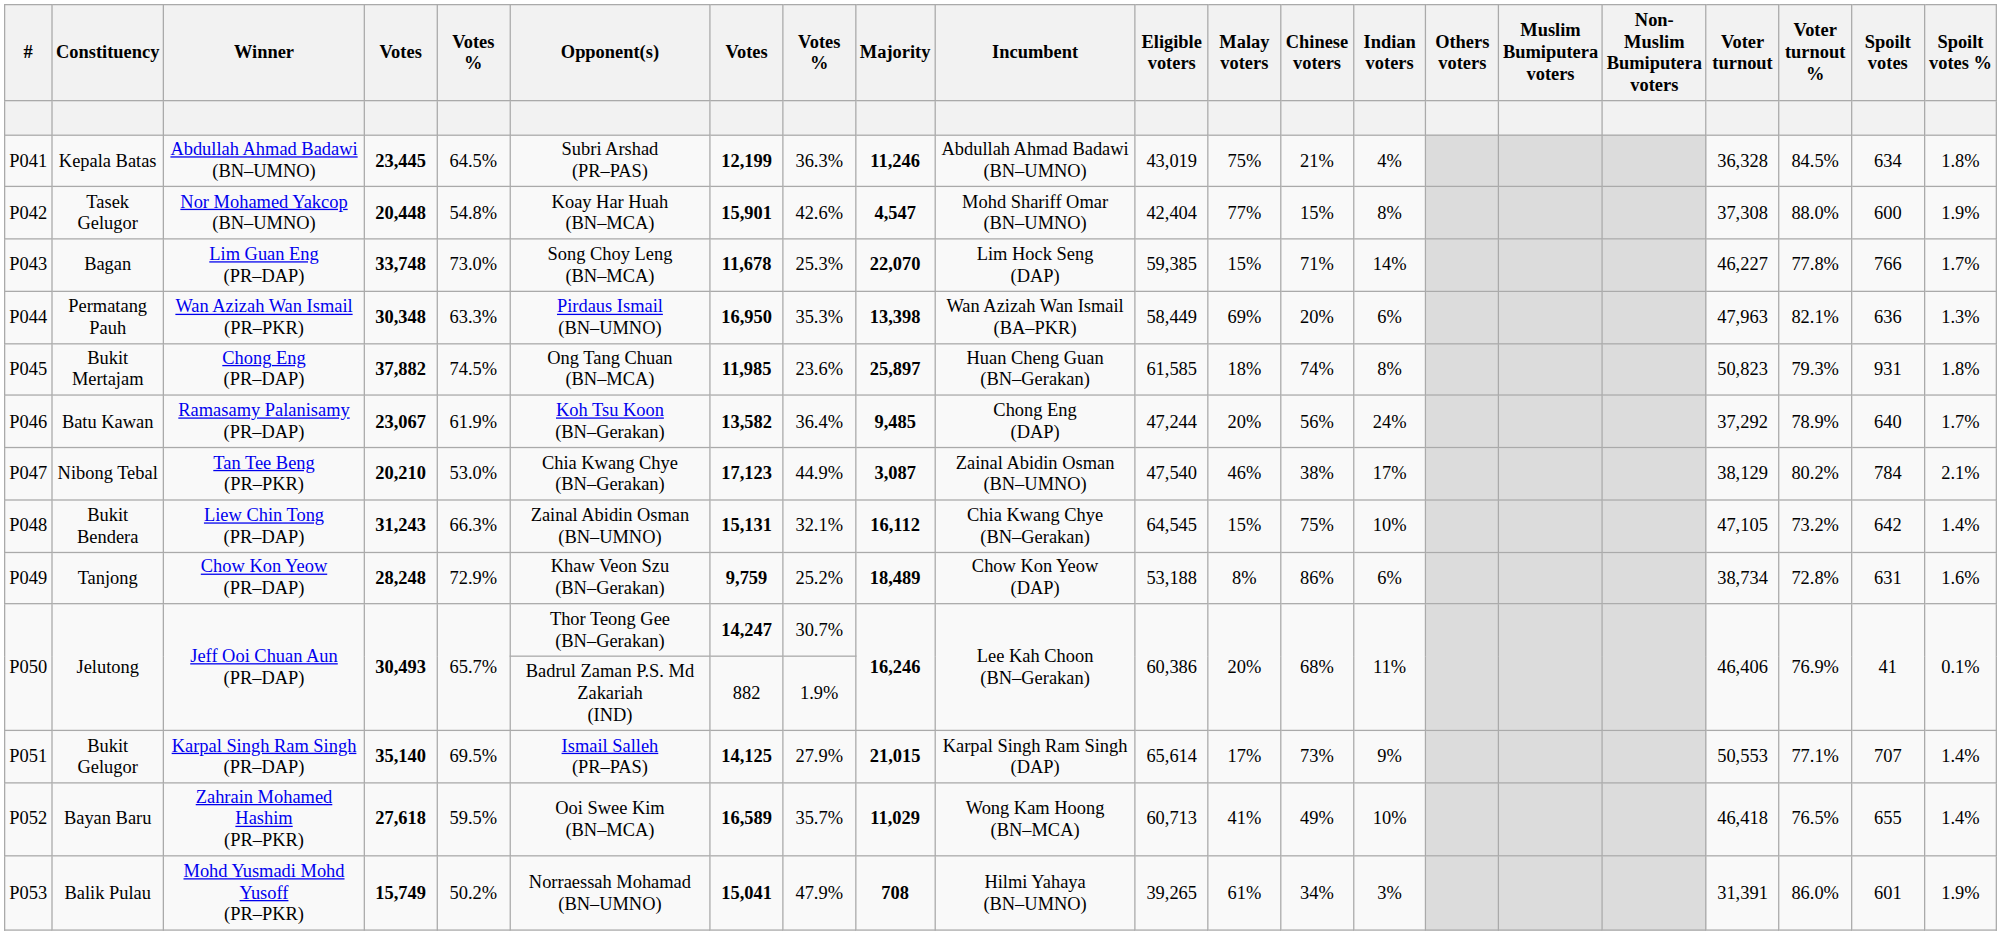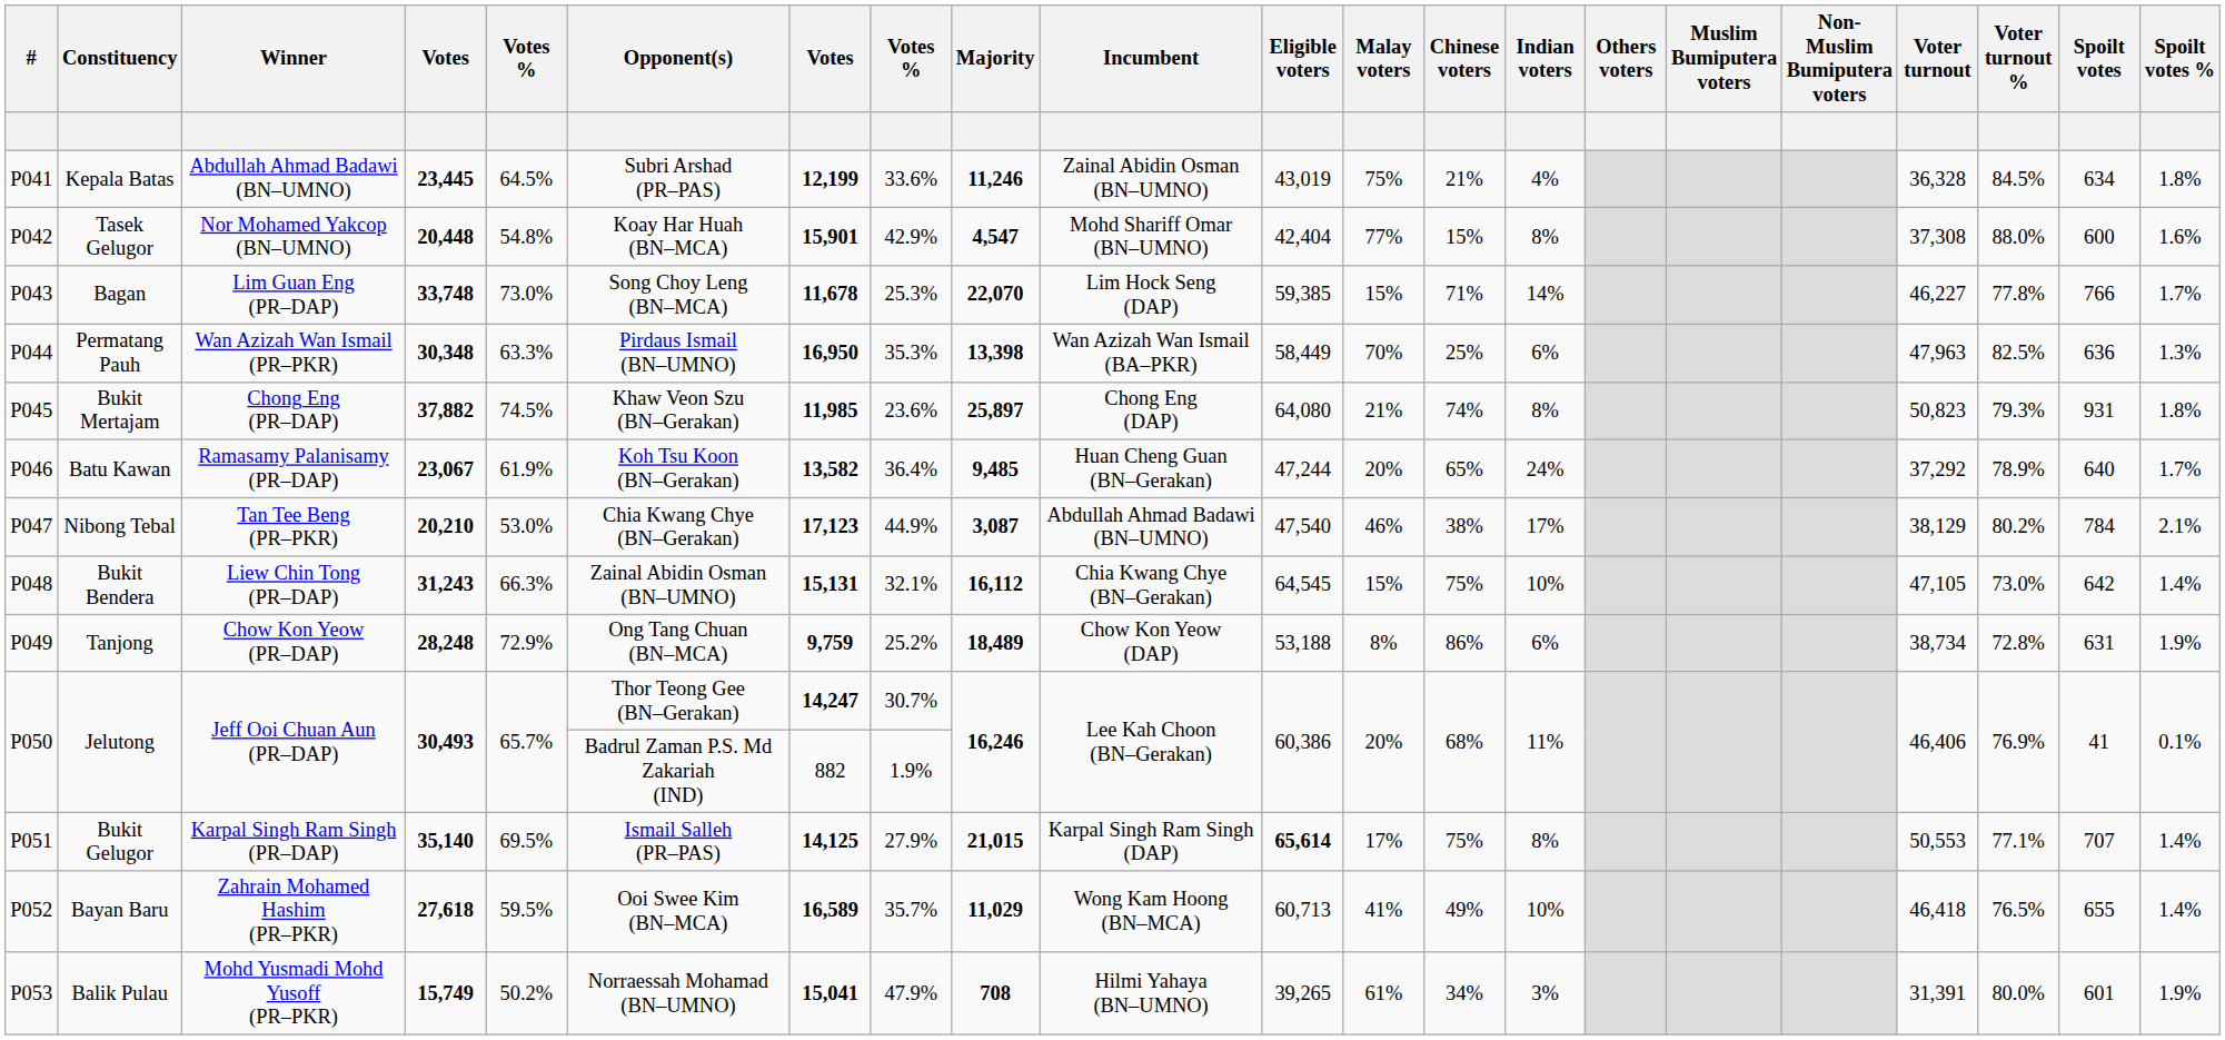Kepala Batas | column 8: 36.3% -> 33.6%
Kepala Batas | Incumbent: Abdullah Ahmad Badawi (BN–UMNO) -> Zainal Abidin Osman (BN–UMNO)
Tasek Gelugor | column 8: 42.6% -> 42.9%
Tasek Gelugor | Spoilt votes %: 1.9% -> 1.6%
Permatang Pauh | Malay voters: 69% -> 70%
Permatang Pauh | Chinese voters: 20% -> 25%
Permatang Pauh | Voter turnout %: 82.1% -> 82.5%
Bukit Mertajam | Opponent(s): Ong Tang Chuan (BN–MCA) -> Khaw Veon Szu (BN–Gerakan)
Bukit Mertajam | Incumbent: Huan Cheng Guan (BN–Gerakan) -> Chong Eng (DAP)
Bukit Mertajam | Eligible voters: 61,585 -> 64,080
Bukit Mertajam | Malay voters: 18% -> 21%
Batu Kawan | Incumbent: Chong Eng (DAP) -> Huan Cheng Guan (BN–Gerakan)
Batu Kawan | Chinese voters: 56% -> 65%
Nibong Tebal | Incumbent: Zainal Abidin Osman (BN–UMNO) -> Abdullah Ahmad Badawi (BN–UMNO)
Bukit Bendera | Voter turnout %: 73.2% -> 73.0%
Tanjong | Opponent(s): Khaw Veon Szu (BN–Gerakan) -> Ong Tang Chuan (BN–MCA)
Tanjong | Spoilt votes %: 1.6% -> 1.9%
Bukit Gelugor | Eligible voters: normal -> bold
Bukit Gelugor | Chinese voters: 73% -> 75%
Bukit Gelugor | Indian voters: 9% -> 8%
Balik Pulau | Voter turnout %: 86.0% -> 80.0%
